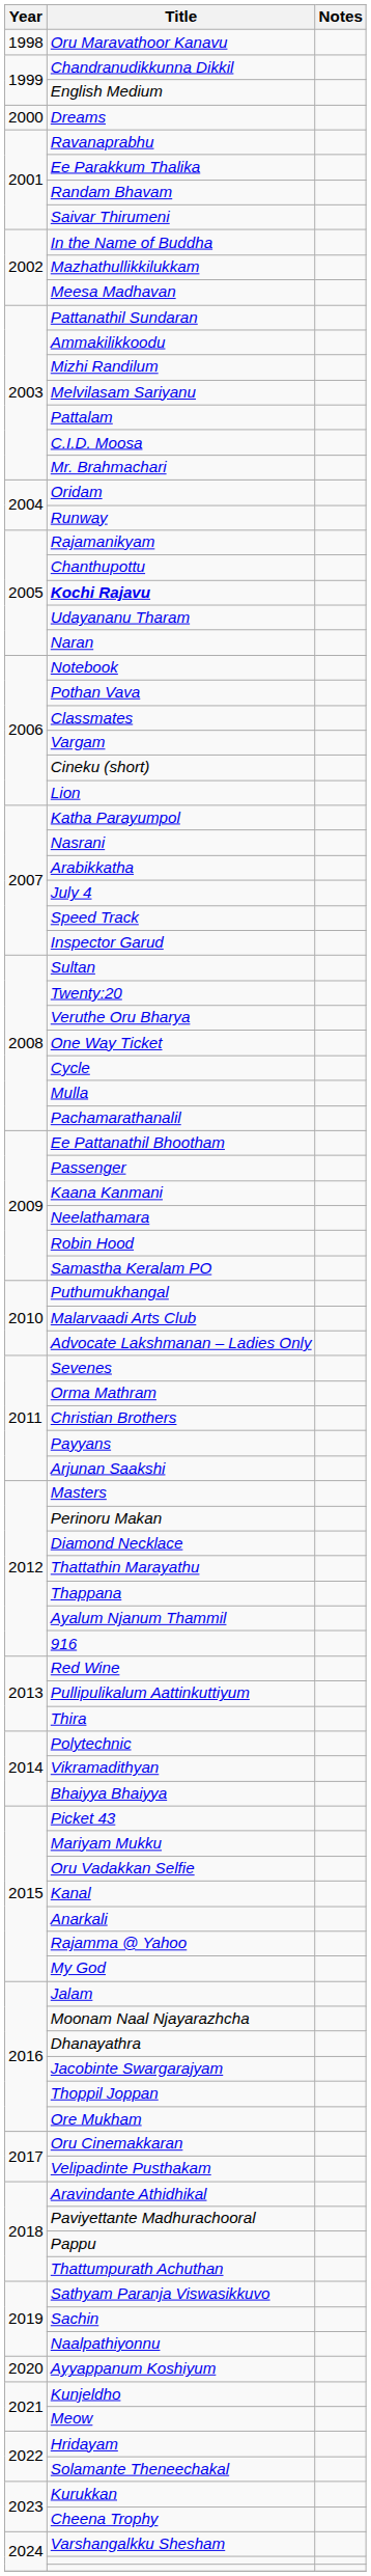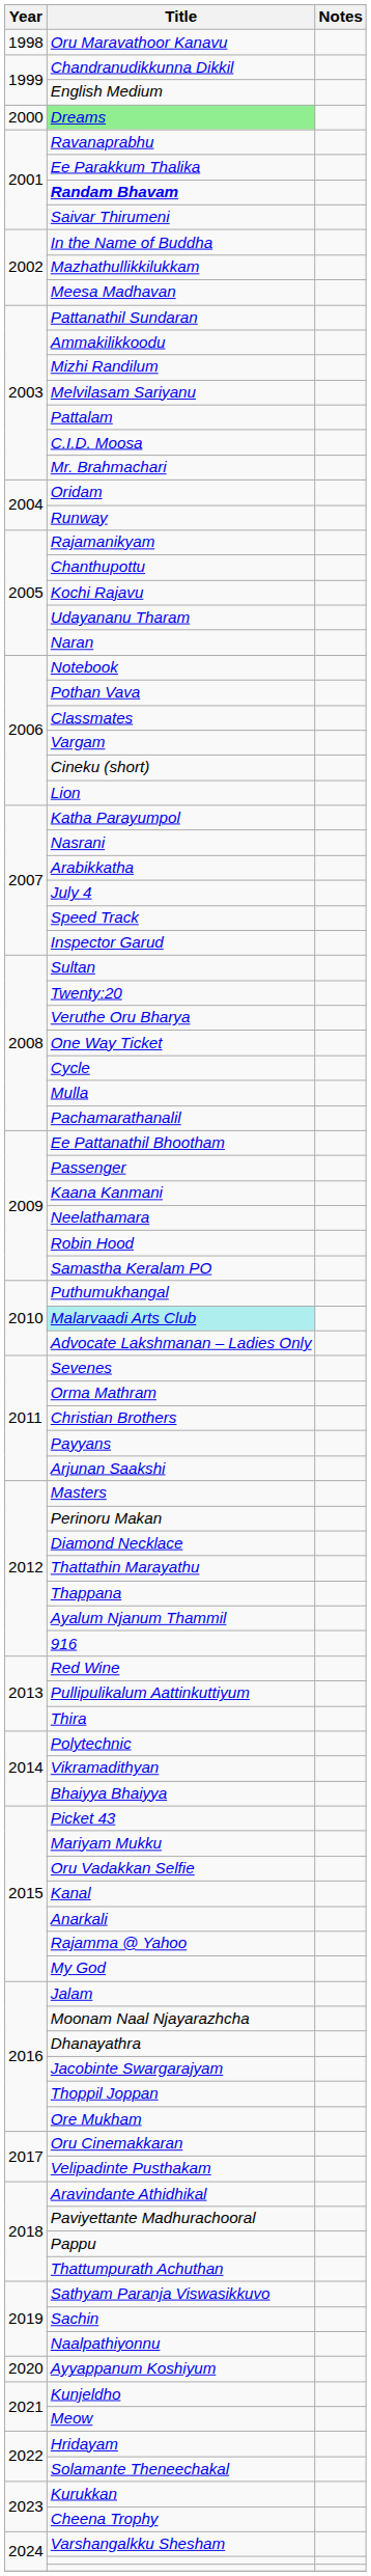Dreams | Title: no background -> lightgreen background
Randam Bhavam | Title: normal -> bold
Kochi Rajavu | Title: bold -> normal
Malarvaadi Arts Club | Title: no background -> paleturquoise background
